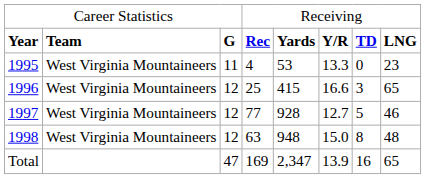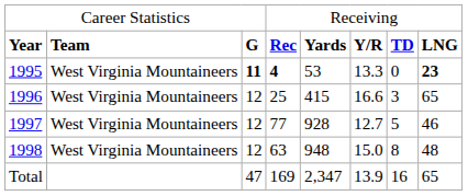1995 | column 3: normal -> bold
1995 | column 4: normal -> bold
1995 | column 8: normal -> bold
